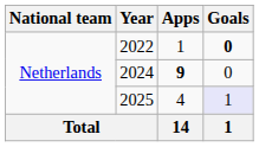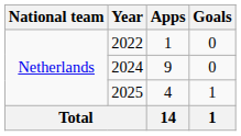2022 | Goals: bold -> normal
2024 | Apps: bold -> normal
2025 | Goals: lavender background -> no background
